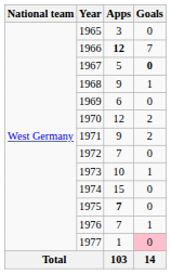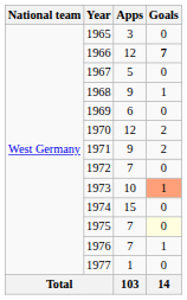1966 | Apps: bold -> normal
1966 | Goals: normal -> bold
1967 | Goals: bold -> normal
1973 | Goals: no background -> lightsalmon background
1975 | Apps: bold -> normal
1975 | Goals: no background -> lightyellow background
1977 | Goals: pink background -> no background
